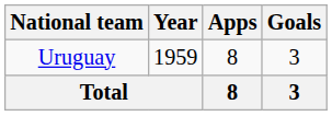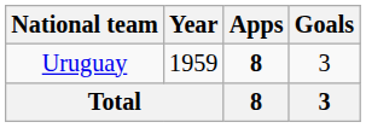Uruguay | Apps: normal -> bold
